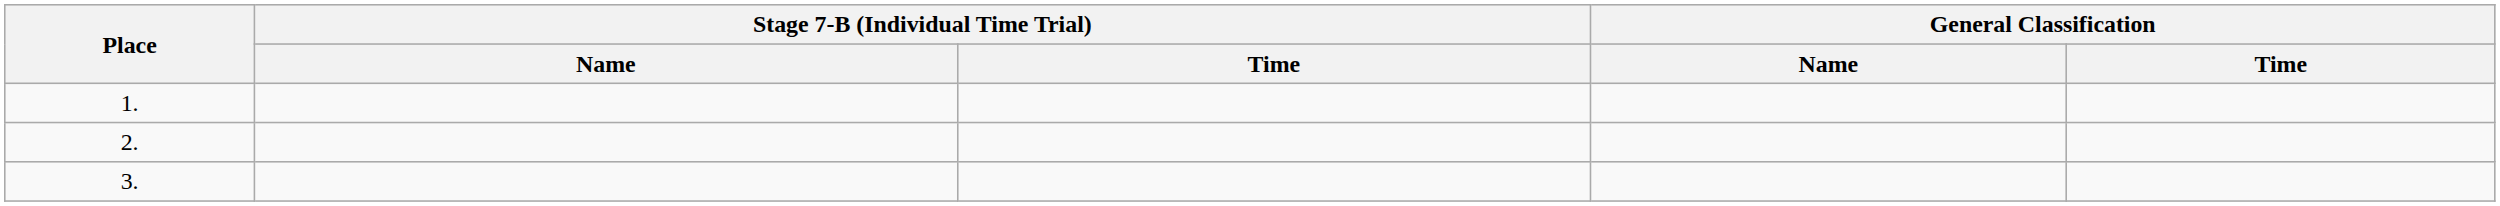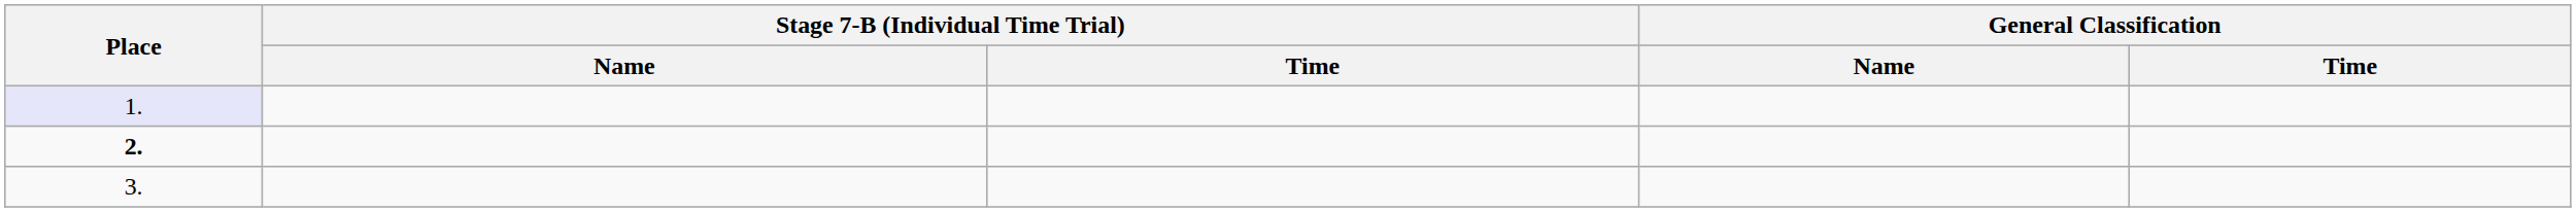1. | Place: no background -> lavender background
2. | Place: normal -> bold
